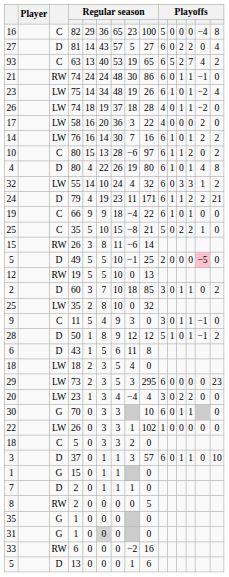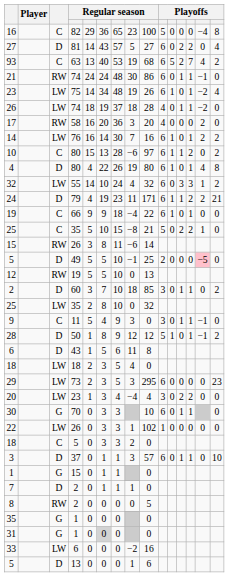93 | column 9: 65 -> 68
17 | column 3: LW -> RW
17 | column 9: 22 -> 20
33 | column 3: RW -> LW
